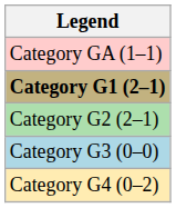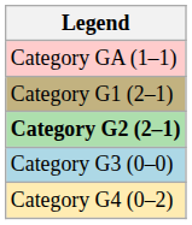row 3 | column 1: bold -> normal
row 4 | column 1: normal -> bold
